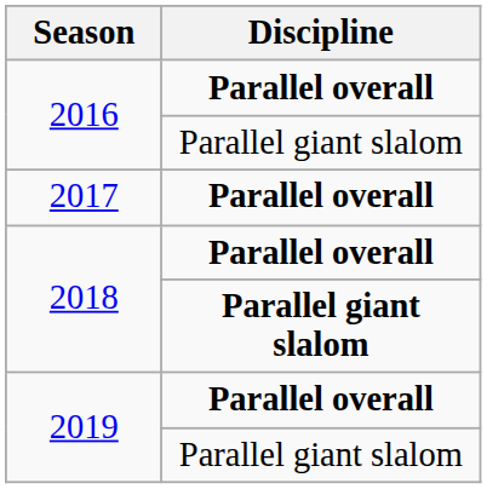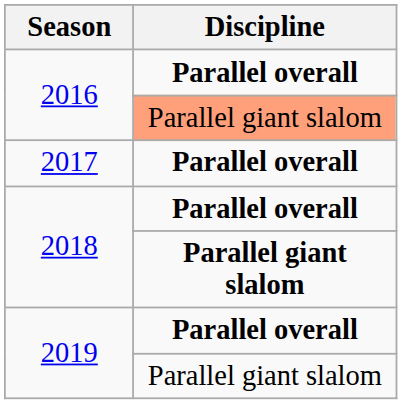row 3 | Discipline: no background -> lightsalmon background
